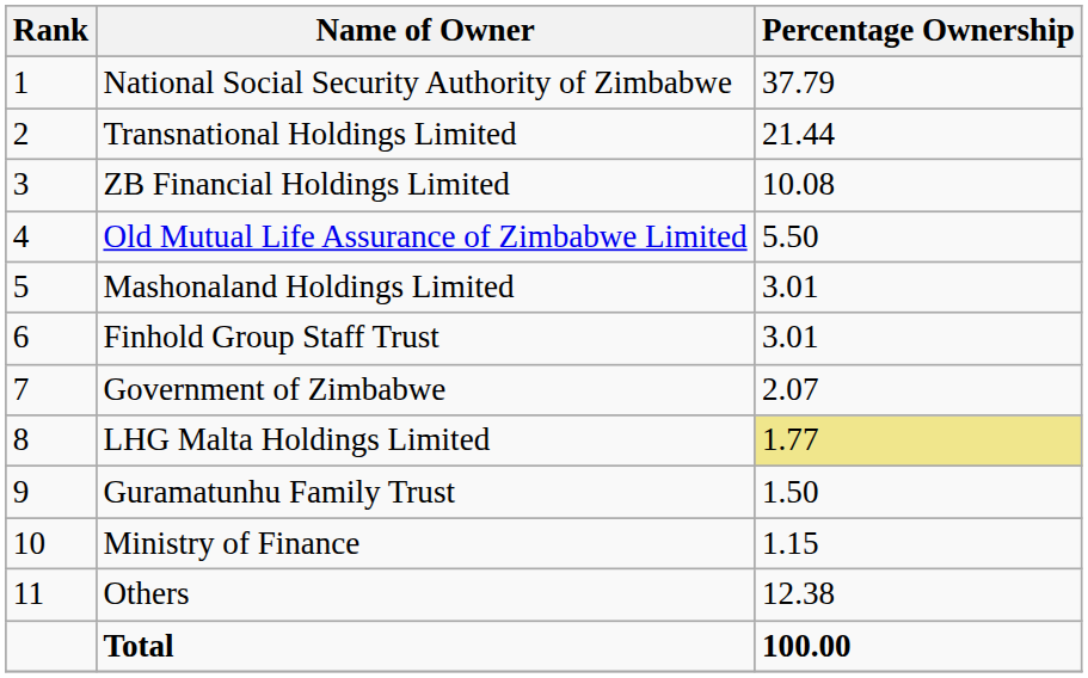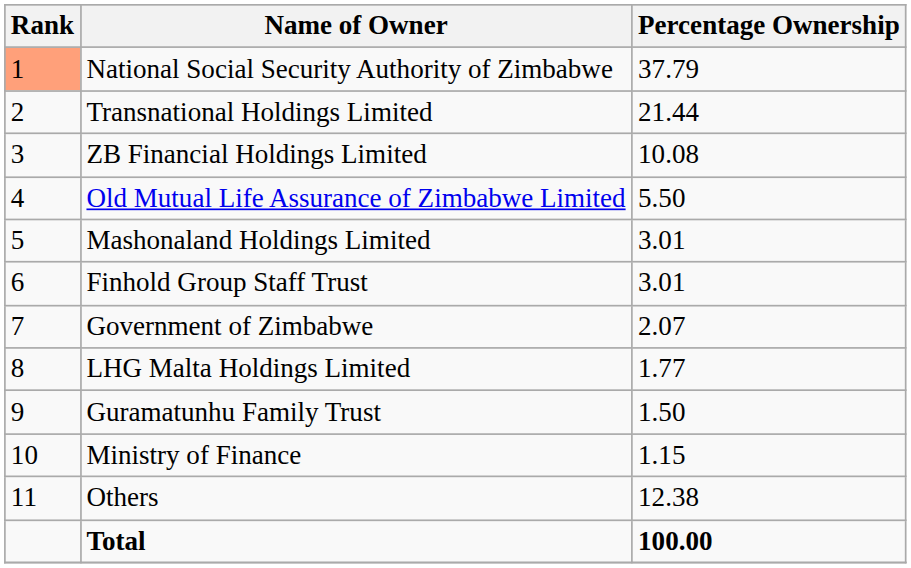National Social Security Authority of Zimbabwe | Rank: no background -> lightsalmon background
LHG Malta Holdings Limited | Percentage Ownership: khaki background -> no background
